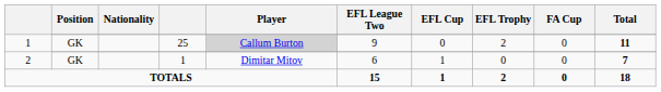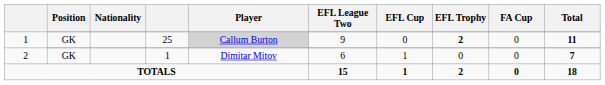25 | EFL Trophy: normal -> bold
